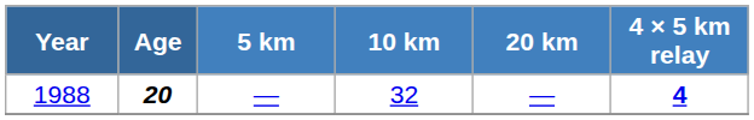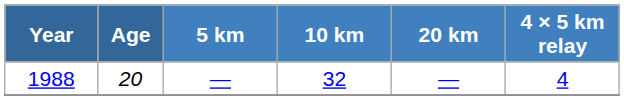1988 | Age: bold -> normal
1988 | 4 × 5 km relay: bold -> normal
